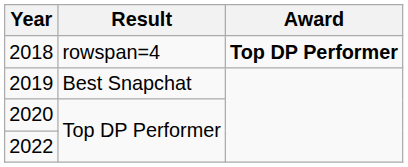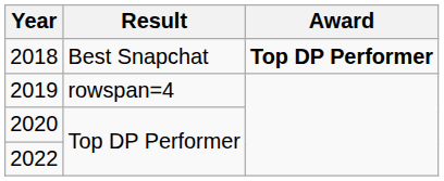2018 | Result: rowspan=4 -> Best Snapchat
2019 | Result: Best Snapchat -> rowspan=4
